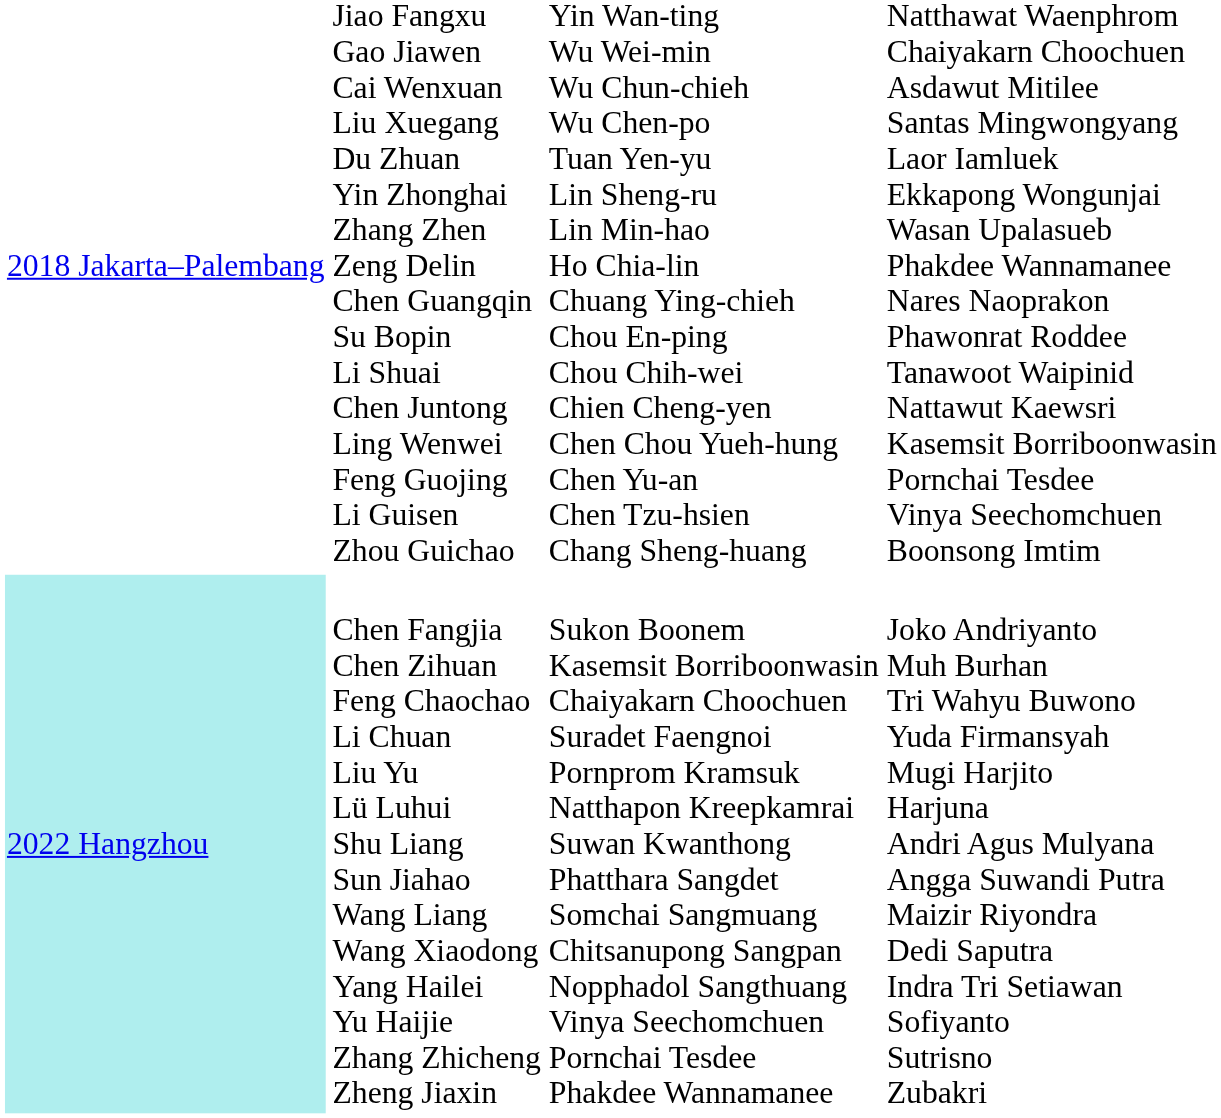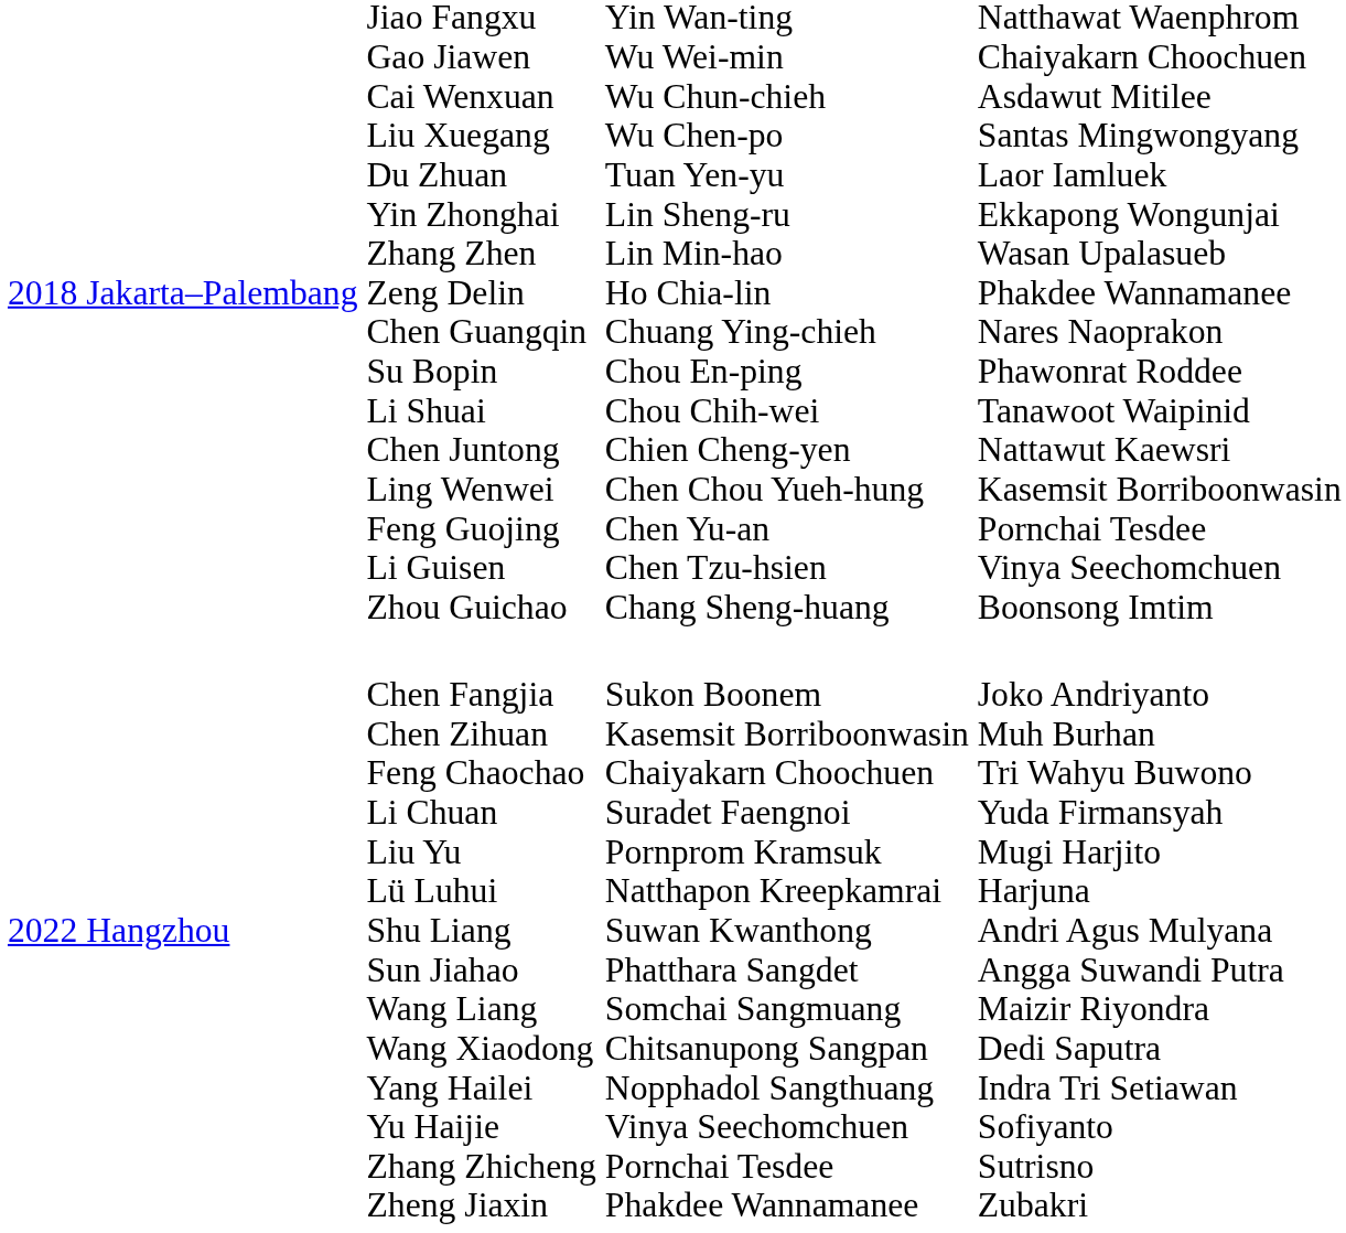2022 Hangzhou | column 1: paleturquoise background -> no background
